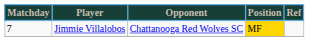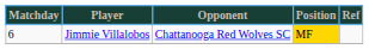Jimmie Villalobos | Matchday: 7 -> 6
